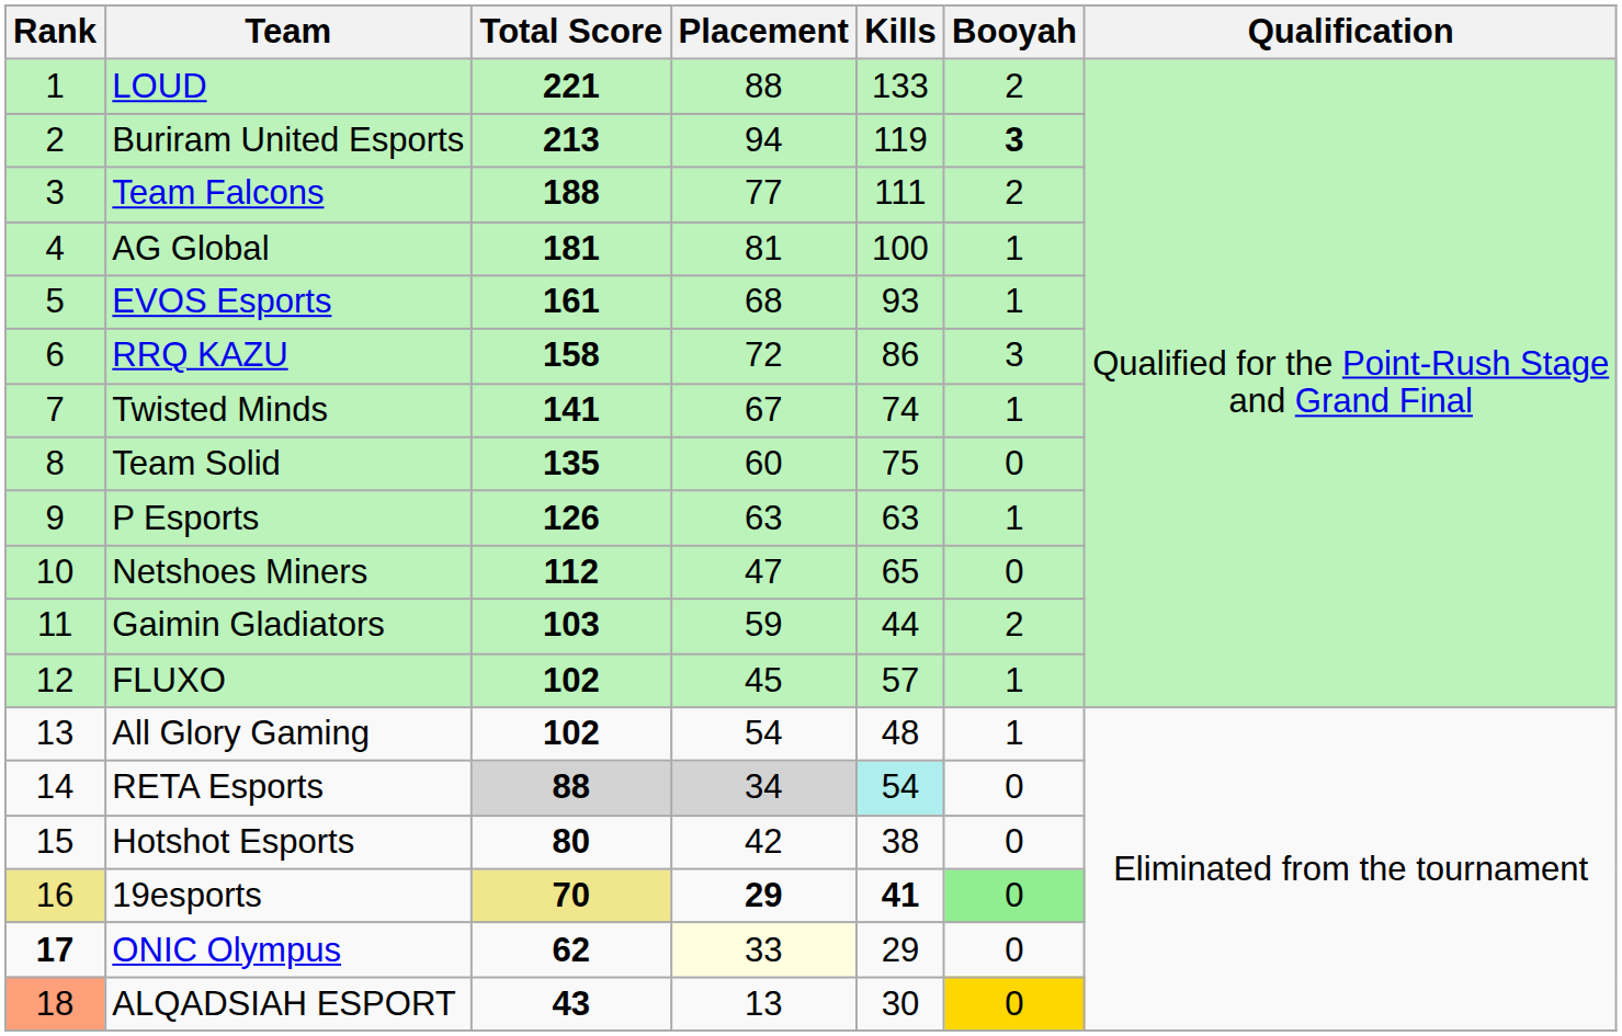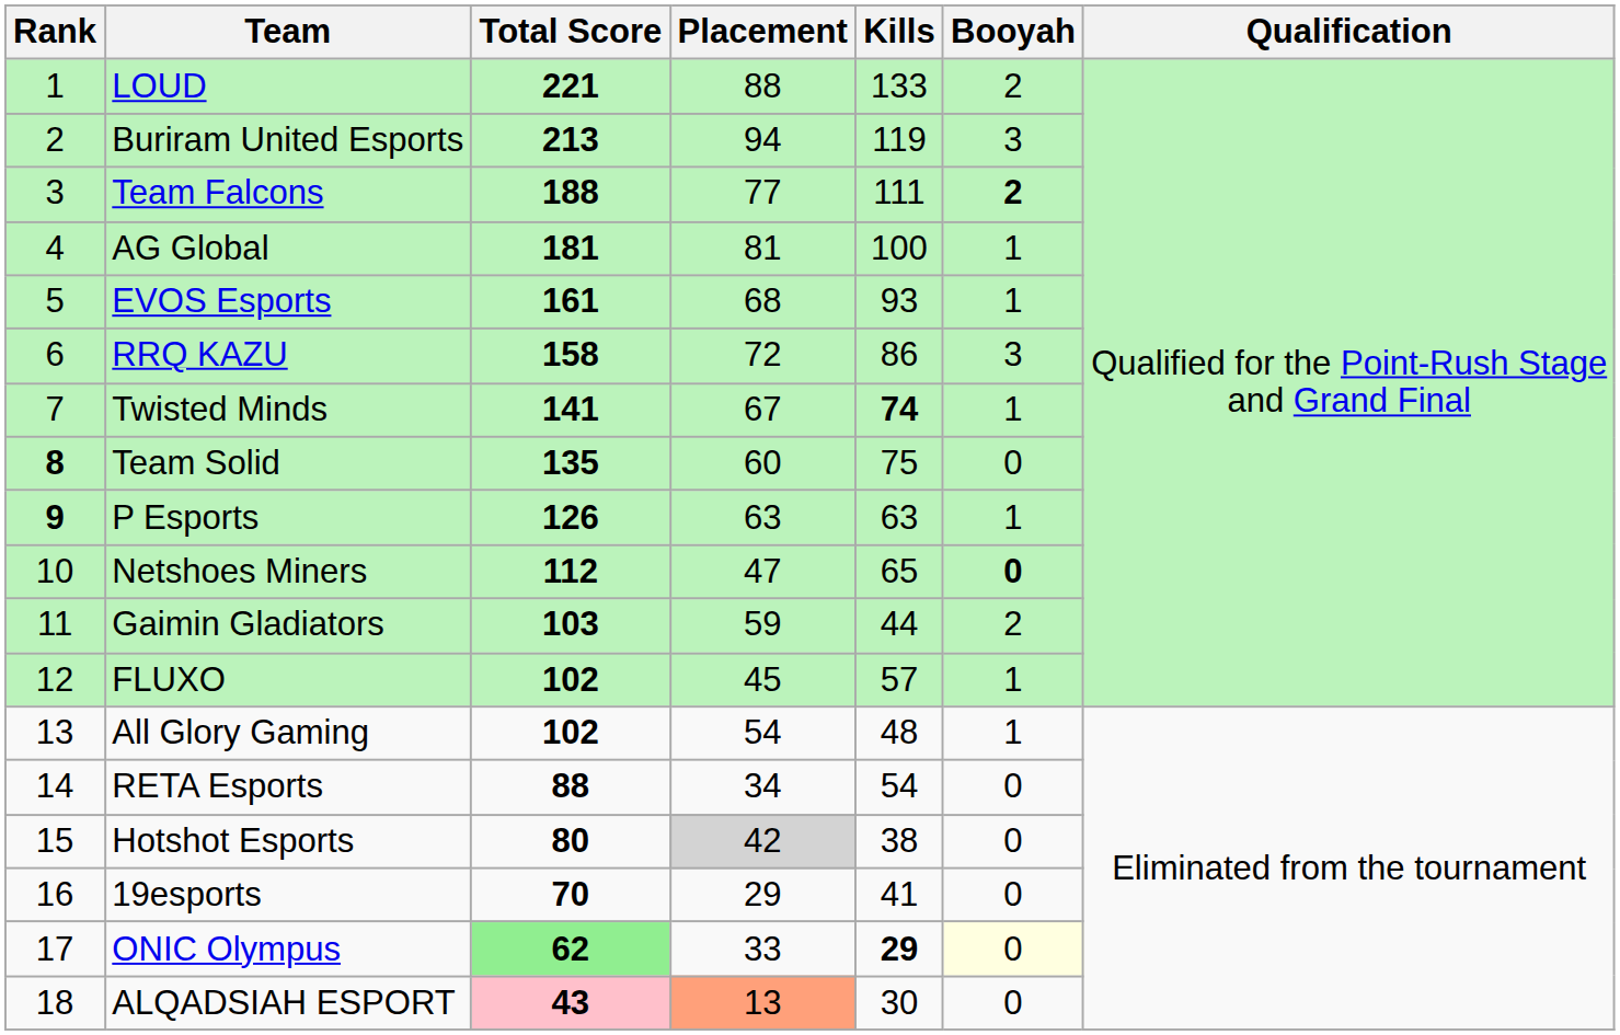Buriram United Esports | Booyah: bold -> normal
Team Falcons | Booyah: normal -> bold
Twisted Minds | Kills: normal -> bold
Team Solid | Rank: normal -> bold
P Esports | Rank: normal -> bold
Netshoes Miners | Booyah: normal -> bold
RETA Esports | Total Score: lightgrey background -> no background
RETA Esports | Placement: lightgrey background -> no background
RETA Esports | Kills: paleturquoise background -> no background
Hotshot Esports | Placement: no background -> lightgrey background
19esports | Rank: khaki background -> no background
19esports | Total Score: khaki background -> no background
19esports | Placement: bold -> normal
19esports | Kills: bold -> normal
19esports | Booyah: lightgreen background -> no background
ONIC Olympus | Rank: bold -> normal
ONIC Olympus | Total Score: no background -> lightgreen background
ONIC Olympus | Placement: lightyellow background -> no background
ONIC Olympus | Kills: normal -> bold
ONIC Olympus | Booyah: no background -> lightyellow background
ALQADSIAH ESPORT | Rank: lightsalmon background -> no background
ALQADSIAH ESPORT | Total Score: no background -> pink background
ALQADSIAH ESPORT | Placement: no background -> lightsalmon background
ALQADSIAH ESPORT | Booyah: gold background -> no background
